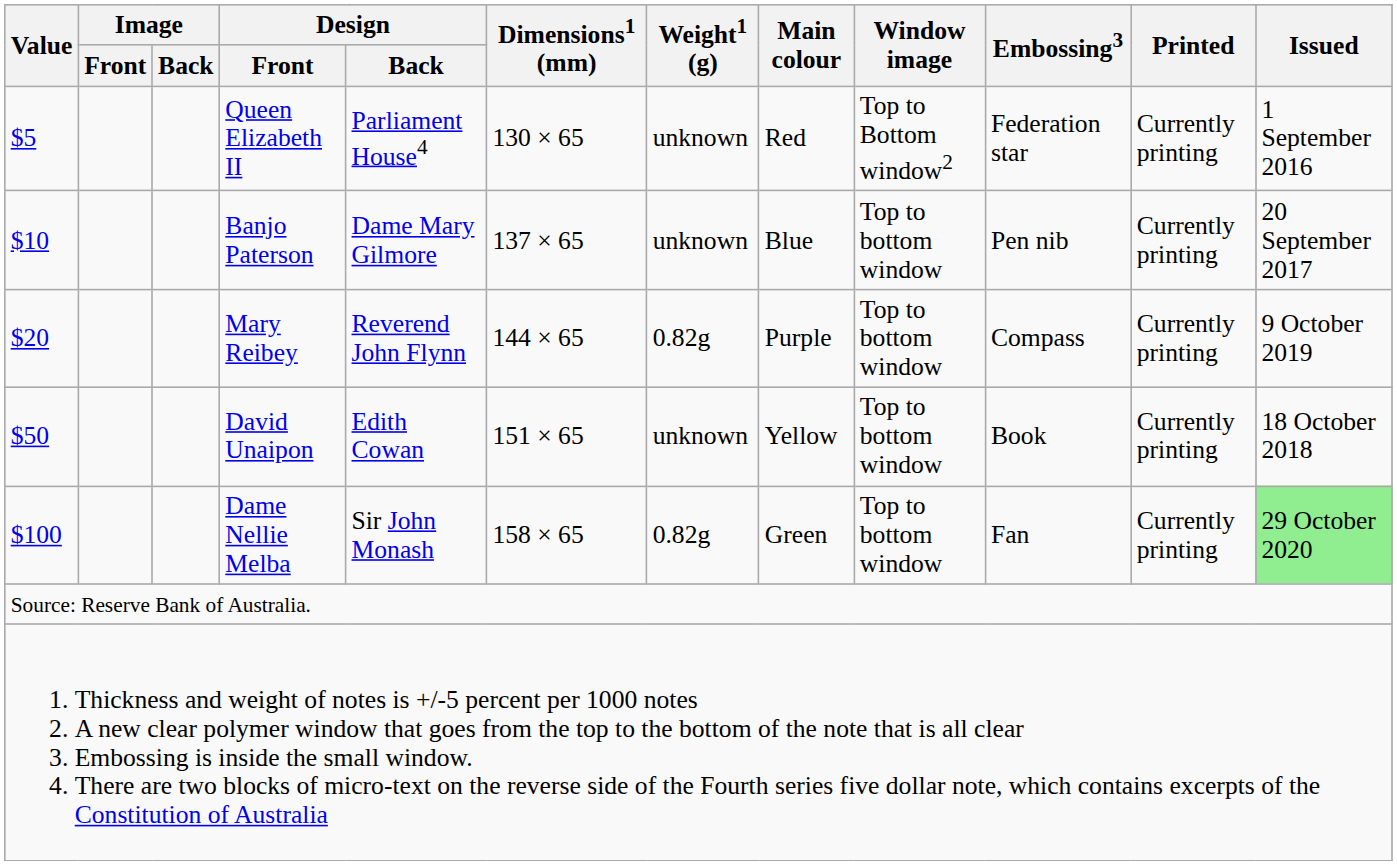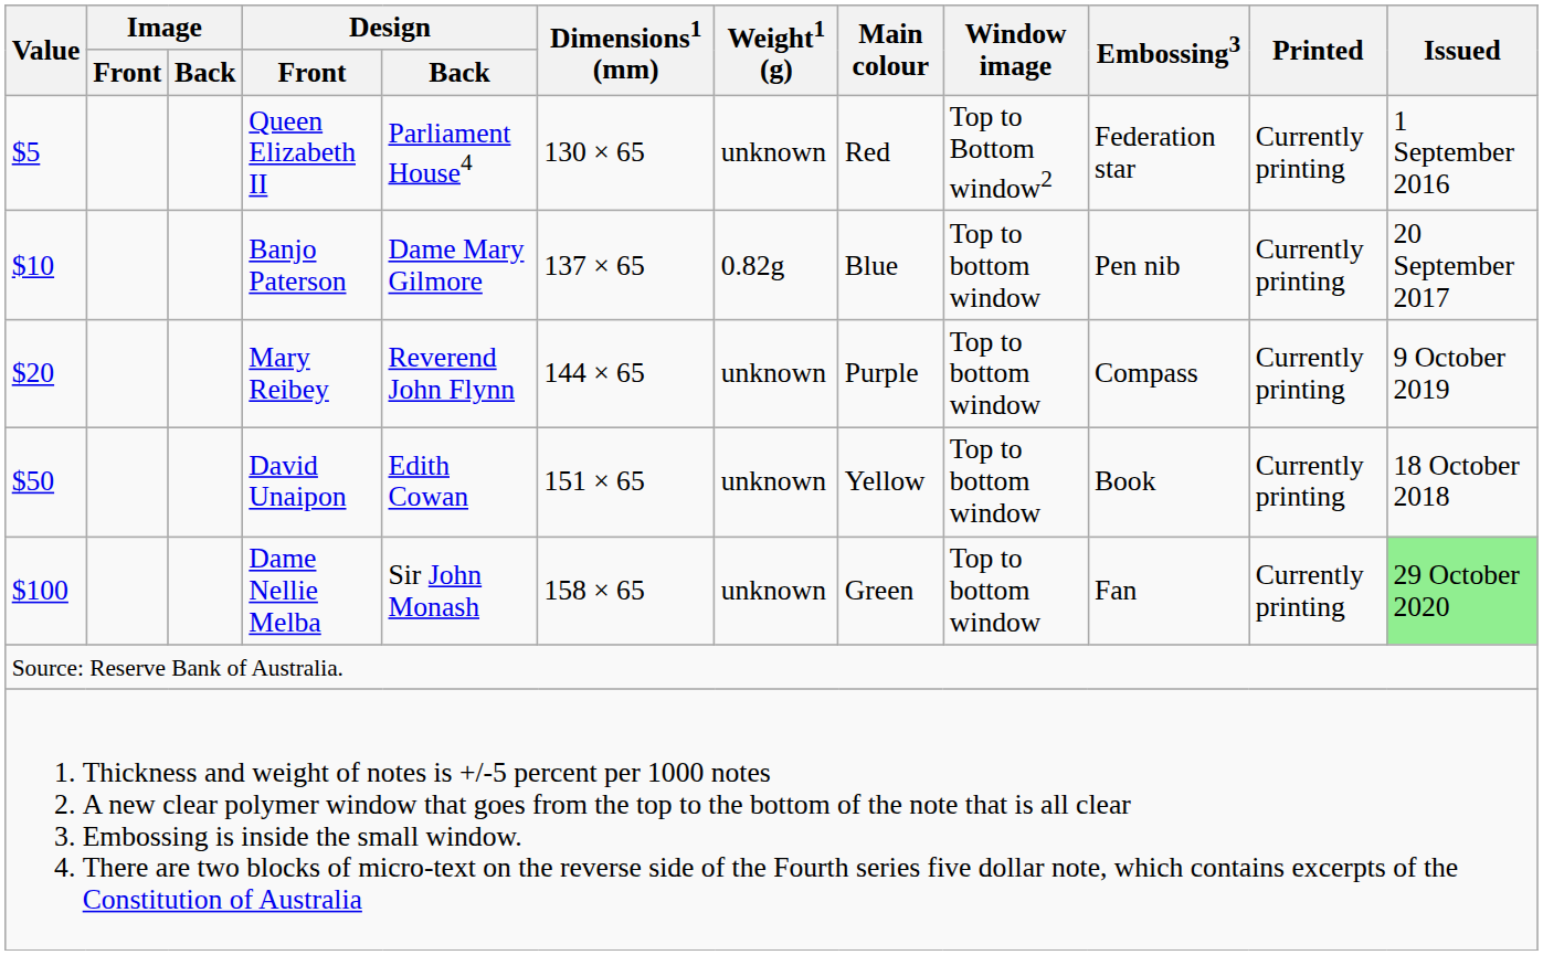Banjo Paterson | Weight1 (g): unknown -> 0.82g
Mary Reibey | Weight1 (g): 0.82g -> unknown
Dame Nellie Melba | Weight1 (g): 0.82g -> unknown
